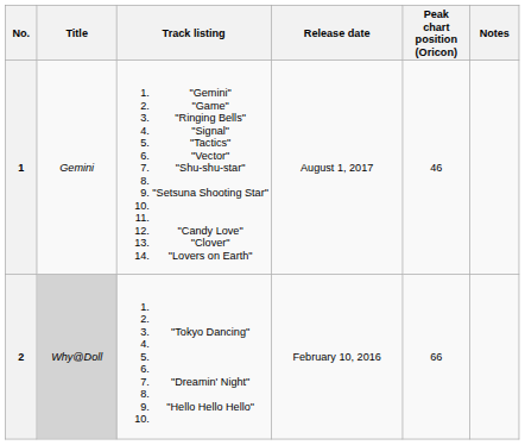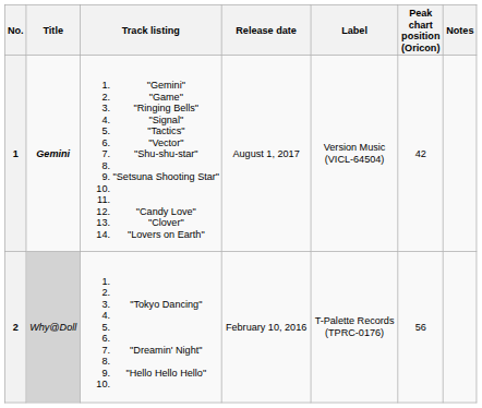+ column: Label | Version Music (VICL-64504) | T-Palette Records (TPRC-0176)
1 | Title: normal -> bold
1 | Peak chart position (Oricon): 46 -> 42
2 | Peak chart position (Oricon): 66 -> 56
